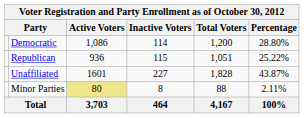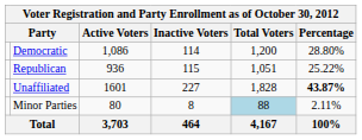Unaffiliated | Percentage: normal -> bold
Minor Parties | Active Voters: khaki background -> no background
Minor Parties | Total Voters: no background -> lightblue background
